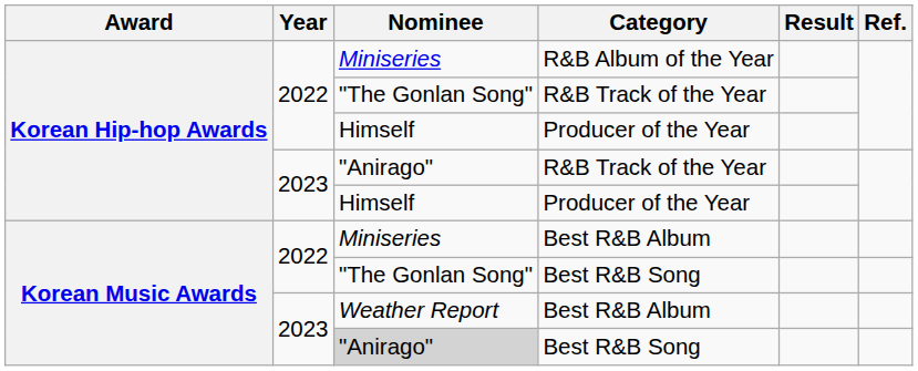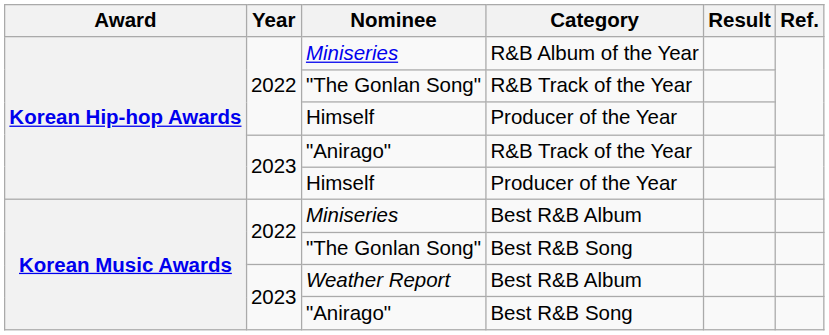"Anirago" / Best R&B Song | Nominee: lightgrey background -> no background
